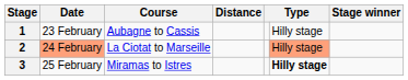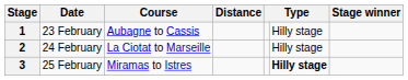2 | Date: lightsalmon background -> no background
2 | column 6: lightsalmon background -> no background
